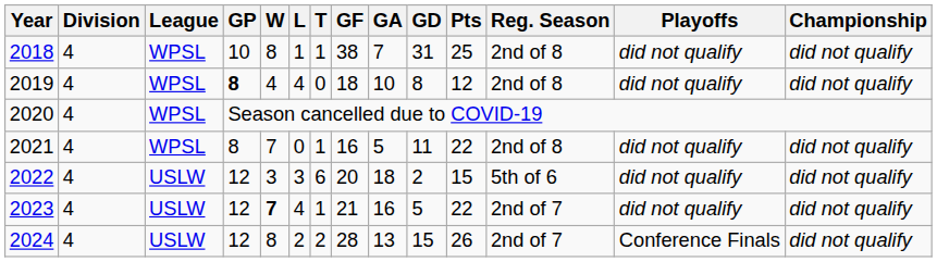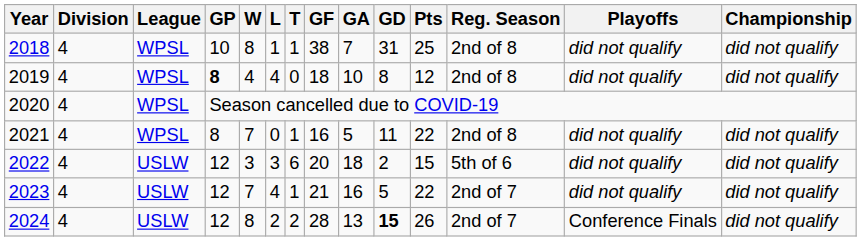2023 | W: bold -> normal
2024 | GD: normal -> bold
